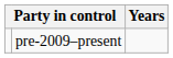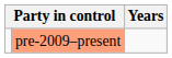pre-2009–present | column 2: no background -> lightsalmon background
